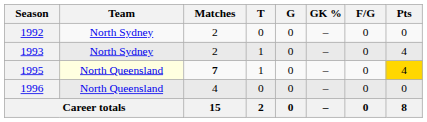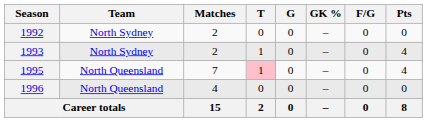1995 | Team: lightyellow background -> no background
1995 | Matches: bold -> normal
1995 | T: no background -> pink background
1995 | Pts: gold background -> no background
